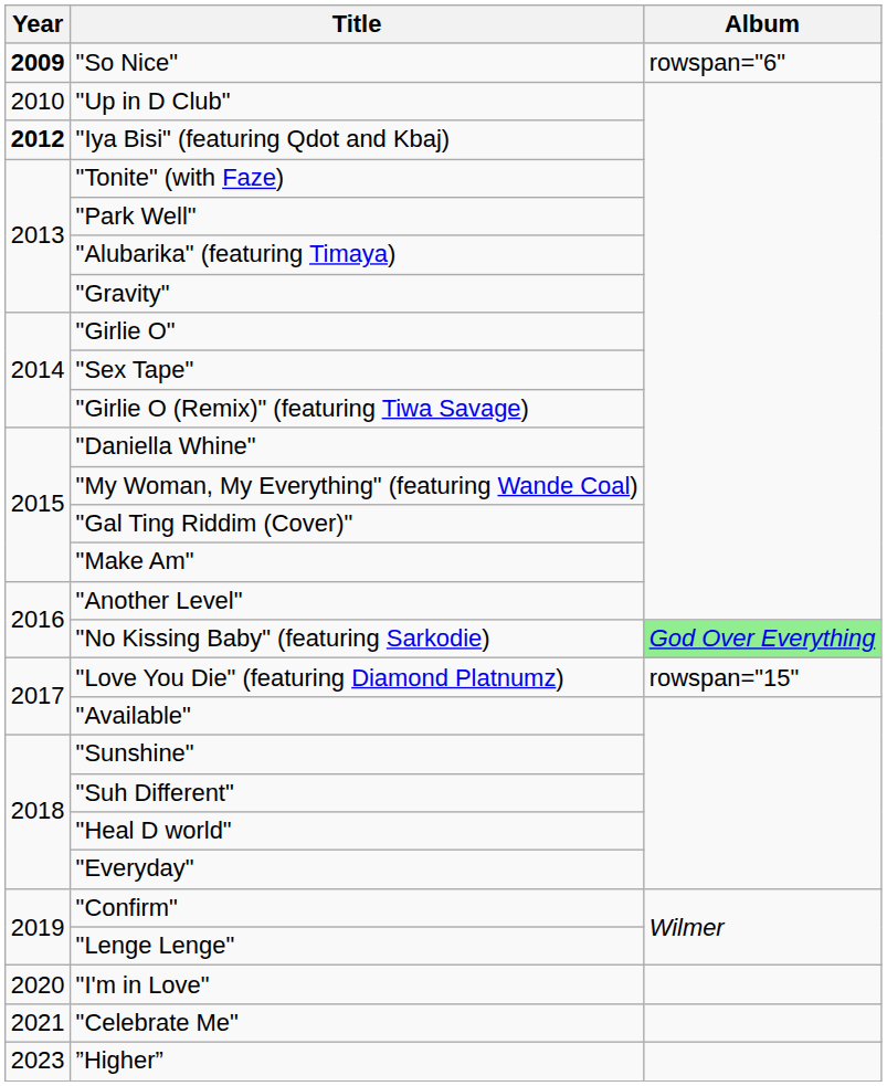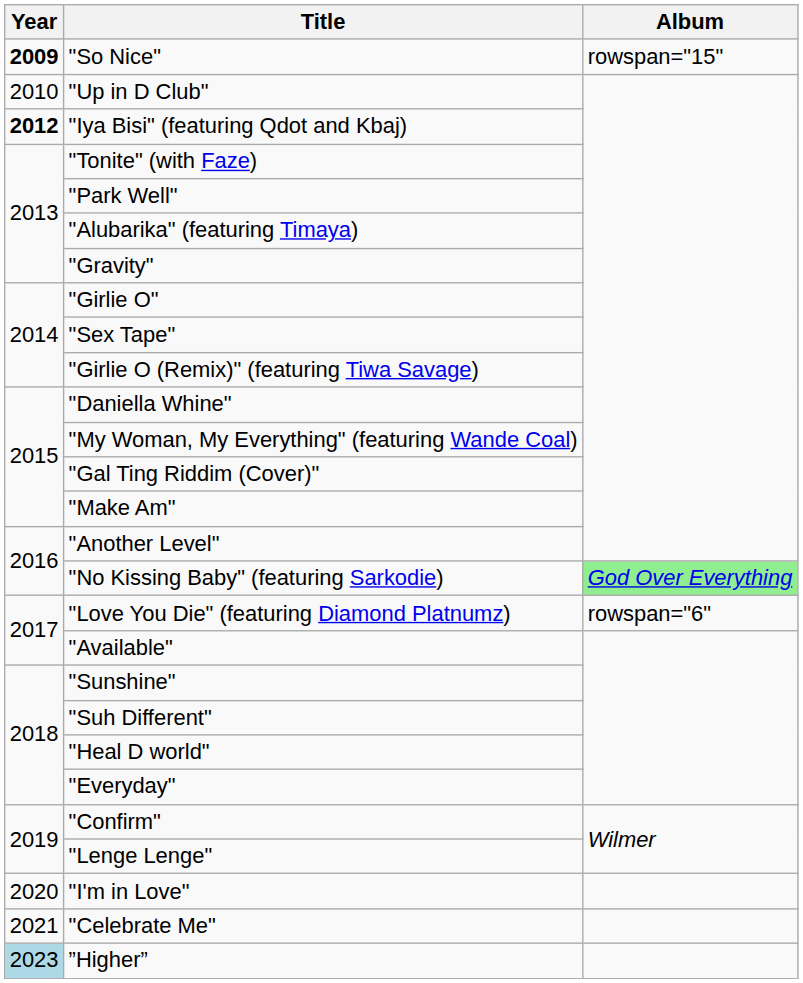"So Nice" | Album: rowspan="6" -> rowspan="15"
"Love You Die" (featuring Diamond Platnumz) | Album: rowspan="15" -> rowspan="6"
”Higher” | Year: no background -> lightblue background
